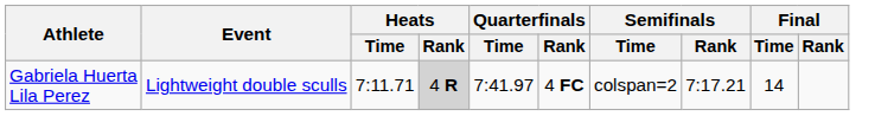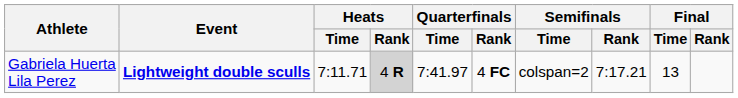Gabriela Huerta Lila Perez | Event: normal -> bold
Gabriela Huerta Lila Perez | Final / Time: 14 -> 13
